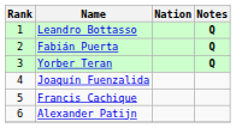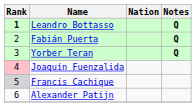Leandro Bottasso | Rank: normal -> bold
Joaquín Fuenzalida | Rank: no background -> pink background
Francis Cachique | Rank: no background -> lightgrey background
